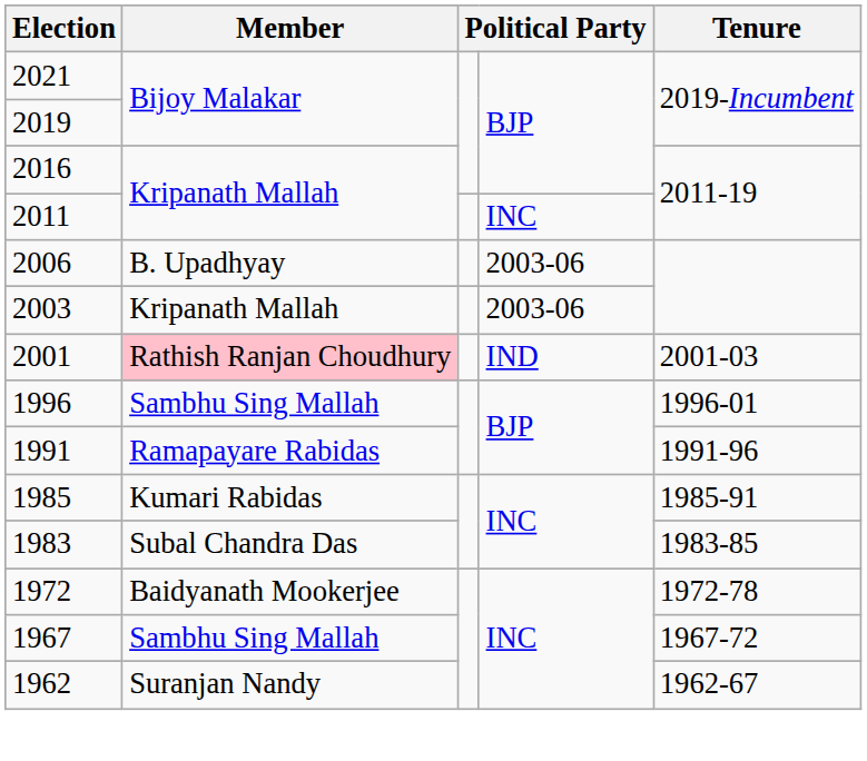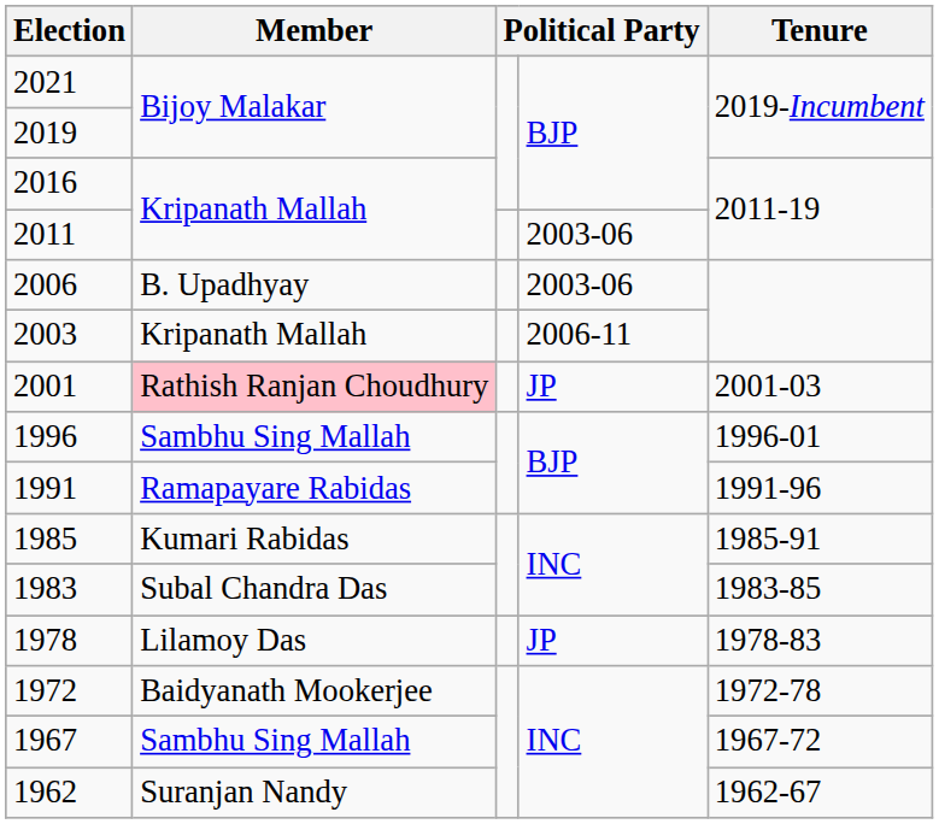2011 | column 4: INC -> 2003-06
2003 | column 4: 2003-06 -> 2006-11
2001 | column 4: IND -> JP
+ row: 1978 | Lilamoy Das | JP | 1978-83
